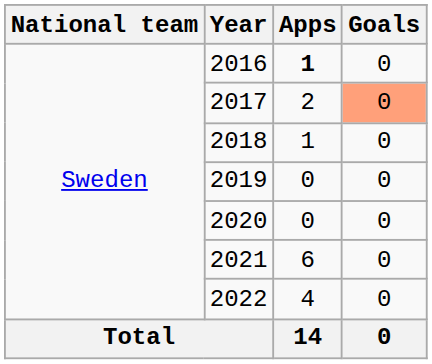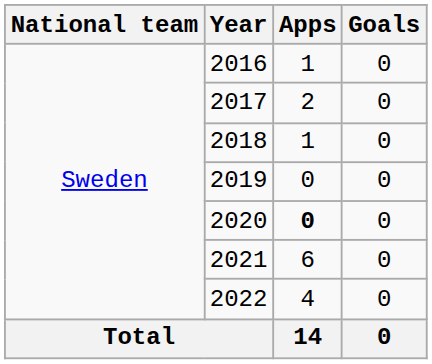2016 | Apps: bold -> normal
2017 | Goals: lightsalmon background -> no background
2020 | Apps: normal -> bold
